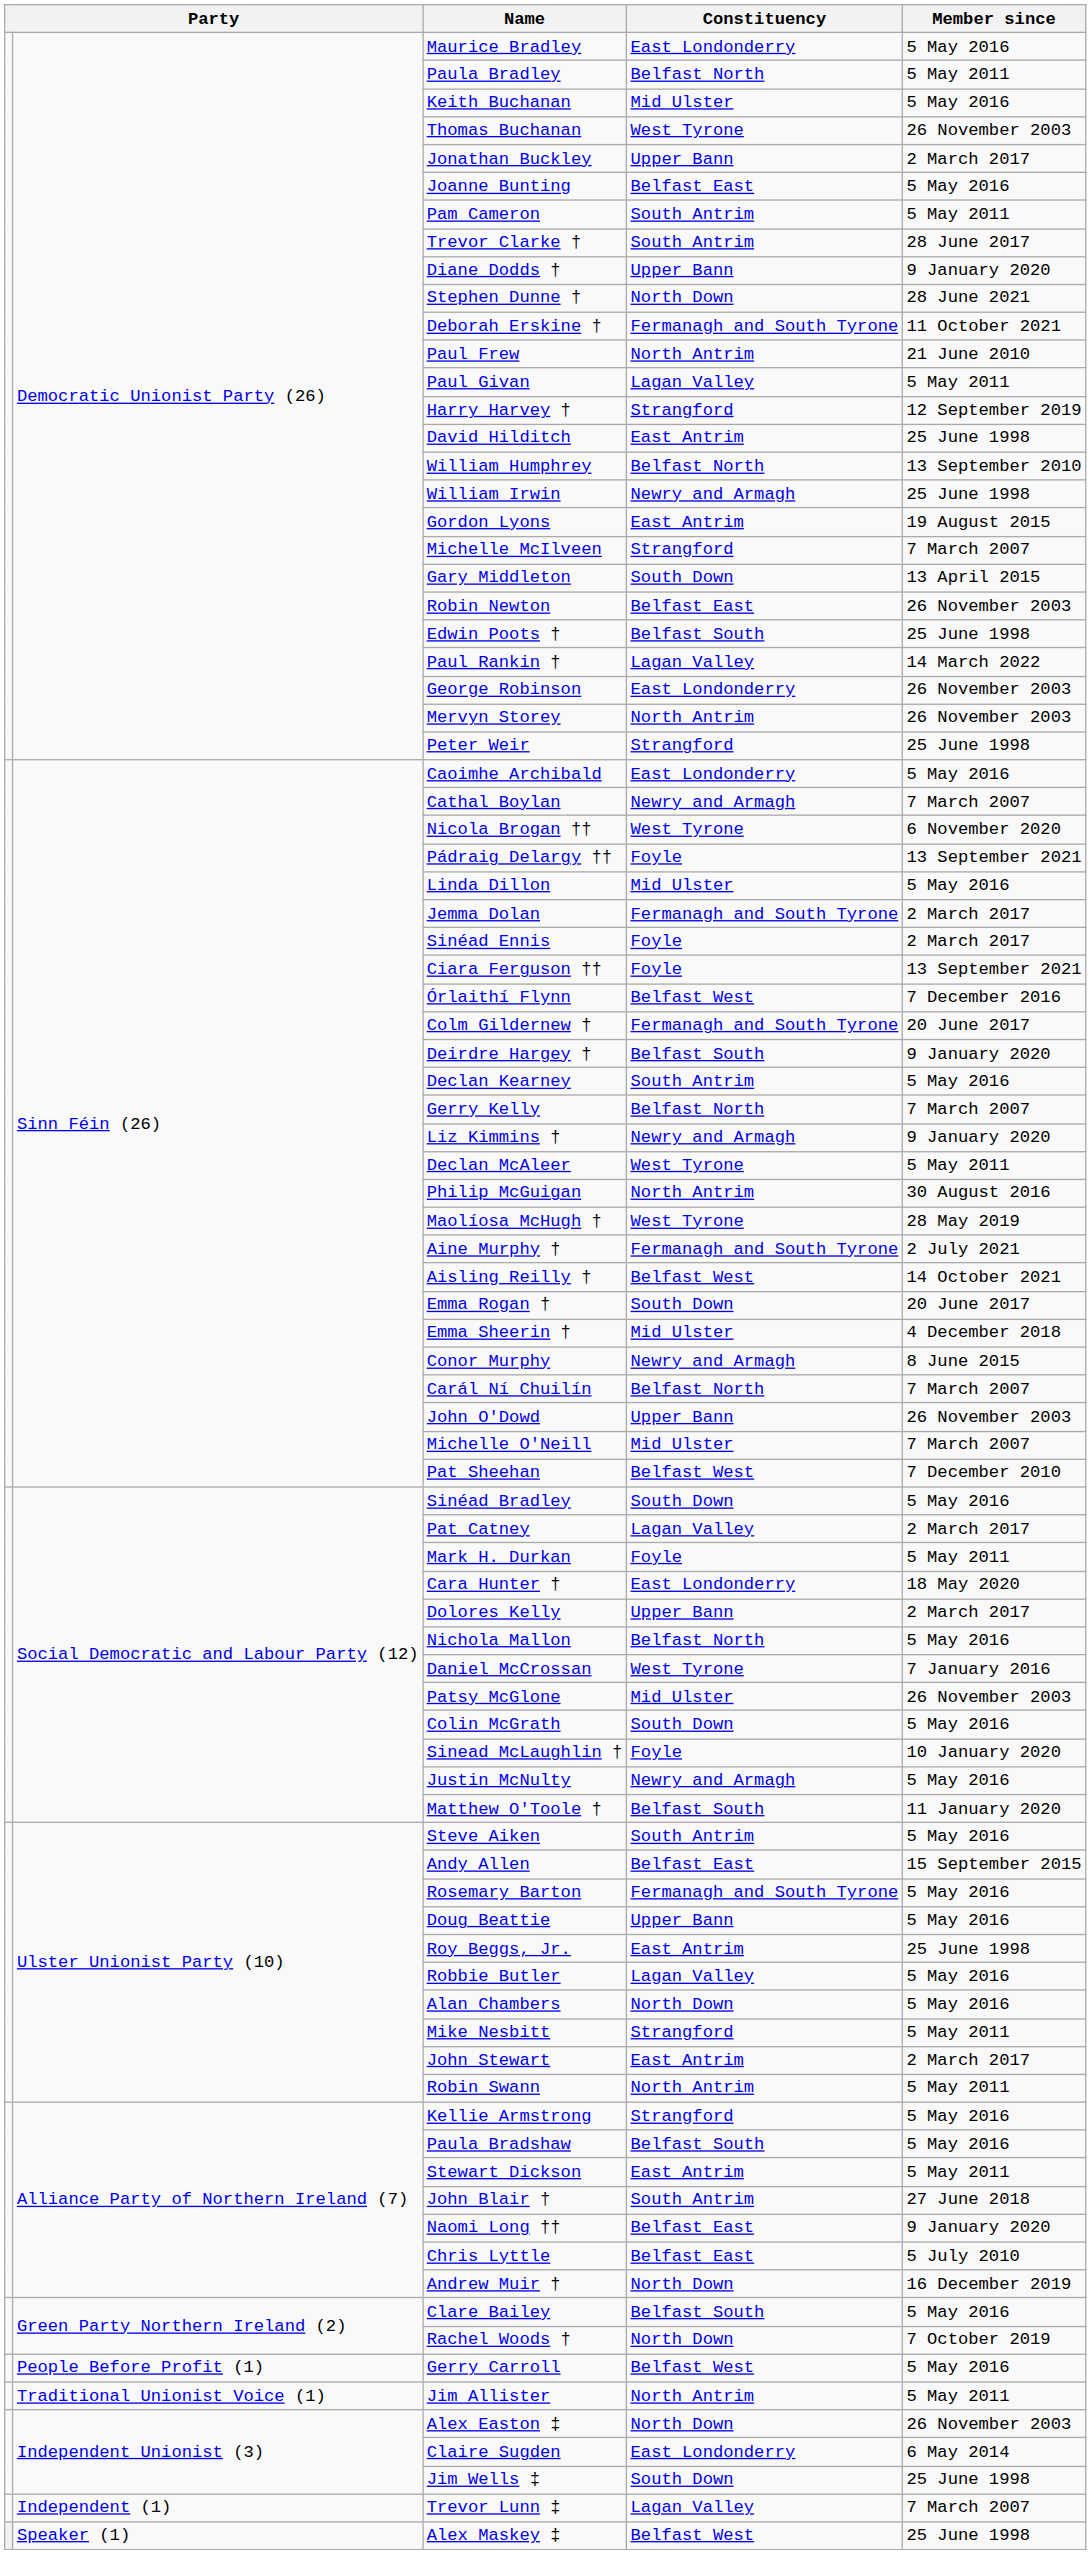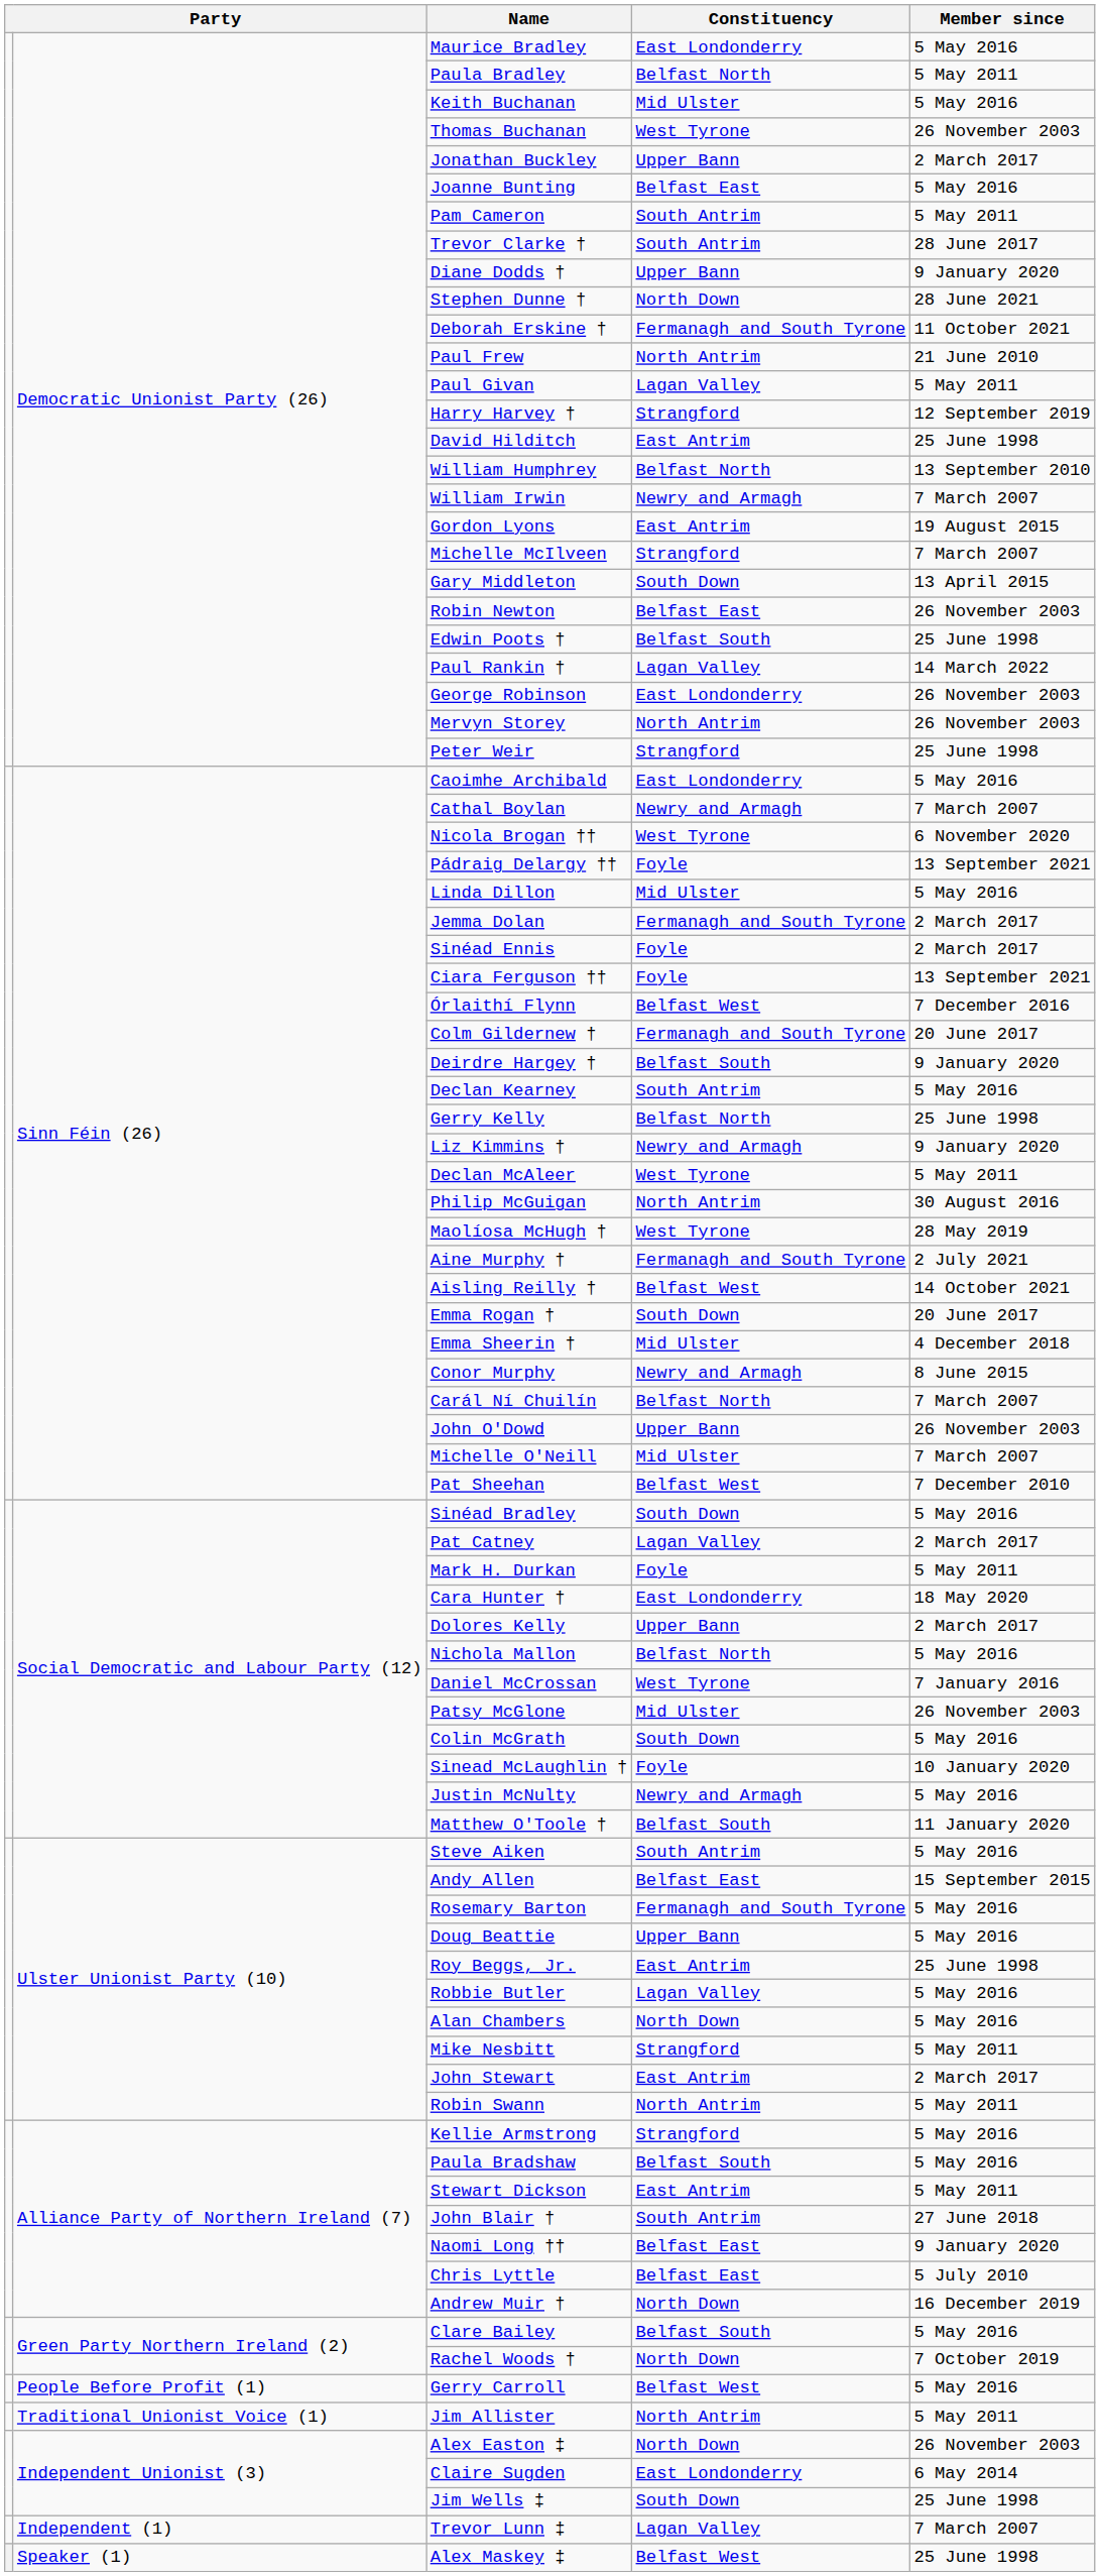William Irwin | Member since: 25 June 1998 -> 7 March 2007
Gerry Kelly | Member since: 7 March 2007 -> 25 June 1998
